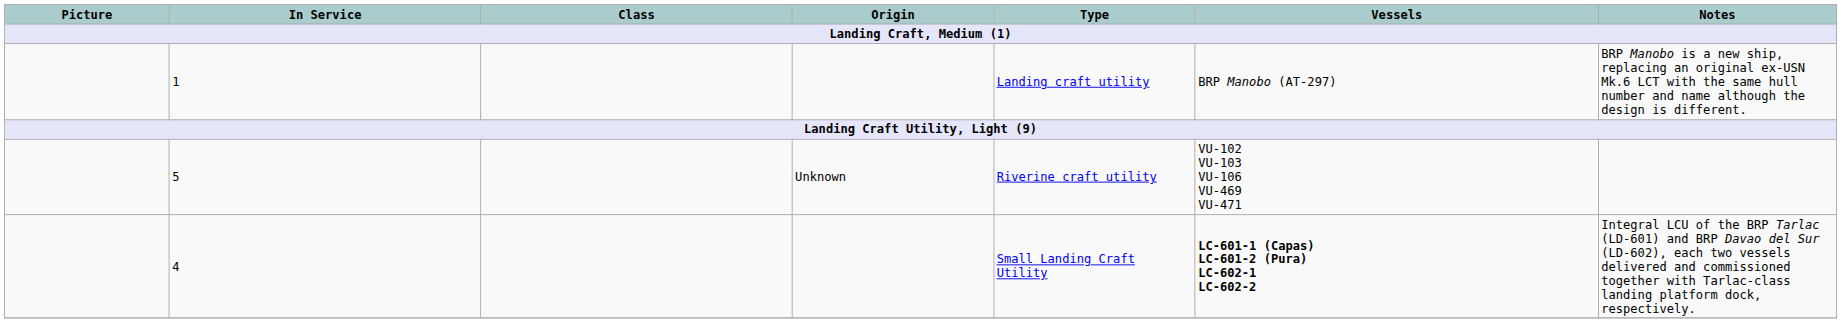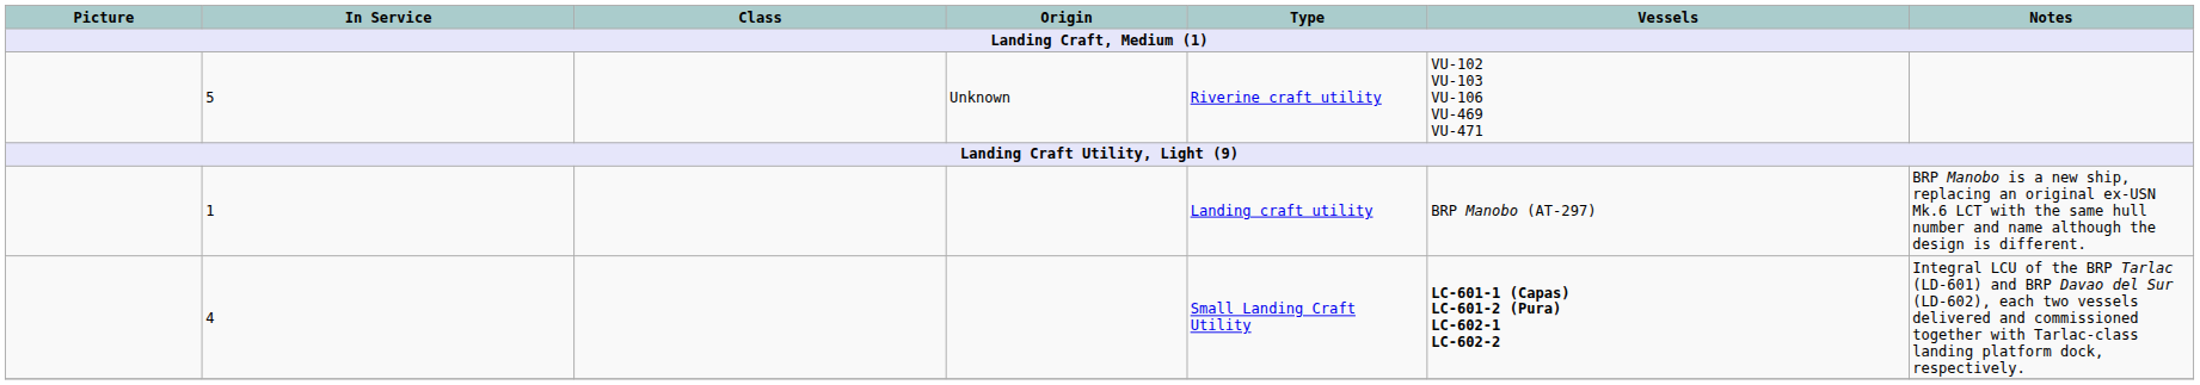rows swapped: 1 <-> 5
